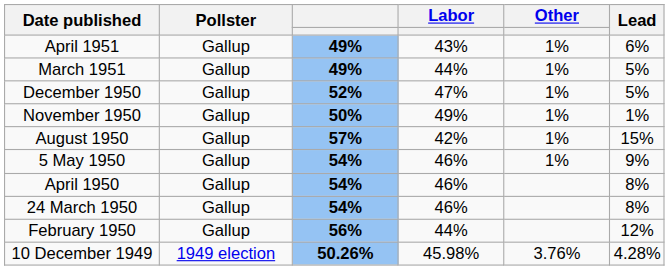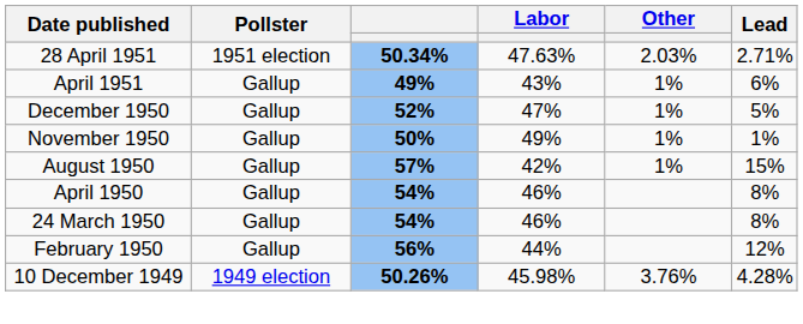+ row: 28 April 1951 | 1951 election | 50.34% | 47.63% | 2.03% | 2.71%
- row: March 1951 | Gallup | 49% | 44% | 1% | 5%
- row: 5 May 1950 | Gallup | 54% | 46% | 1% | 9%
